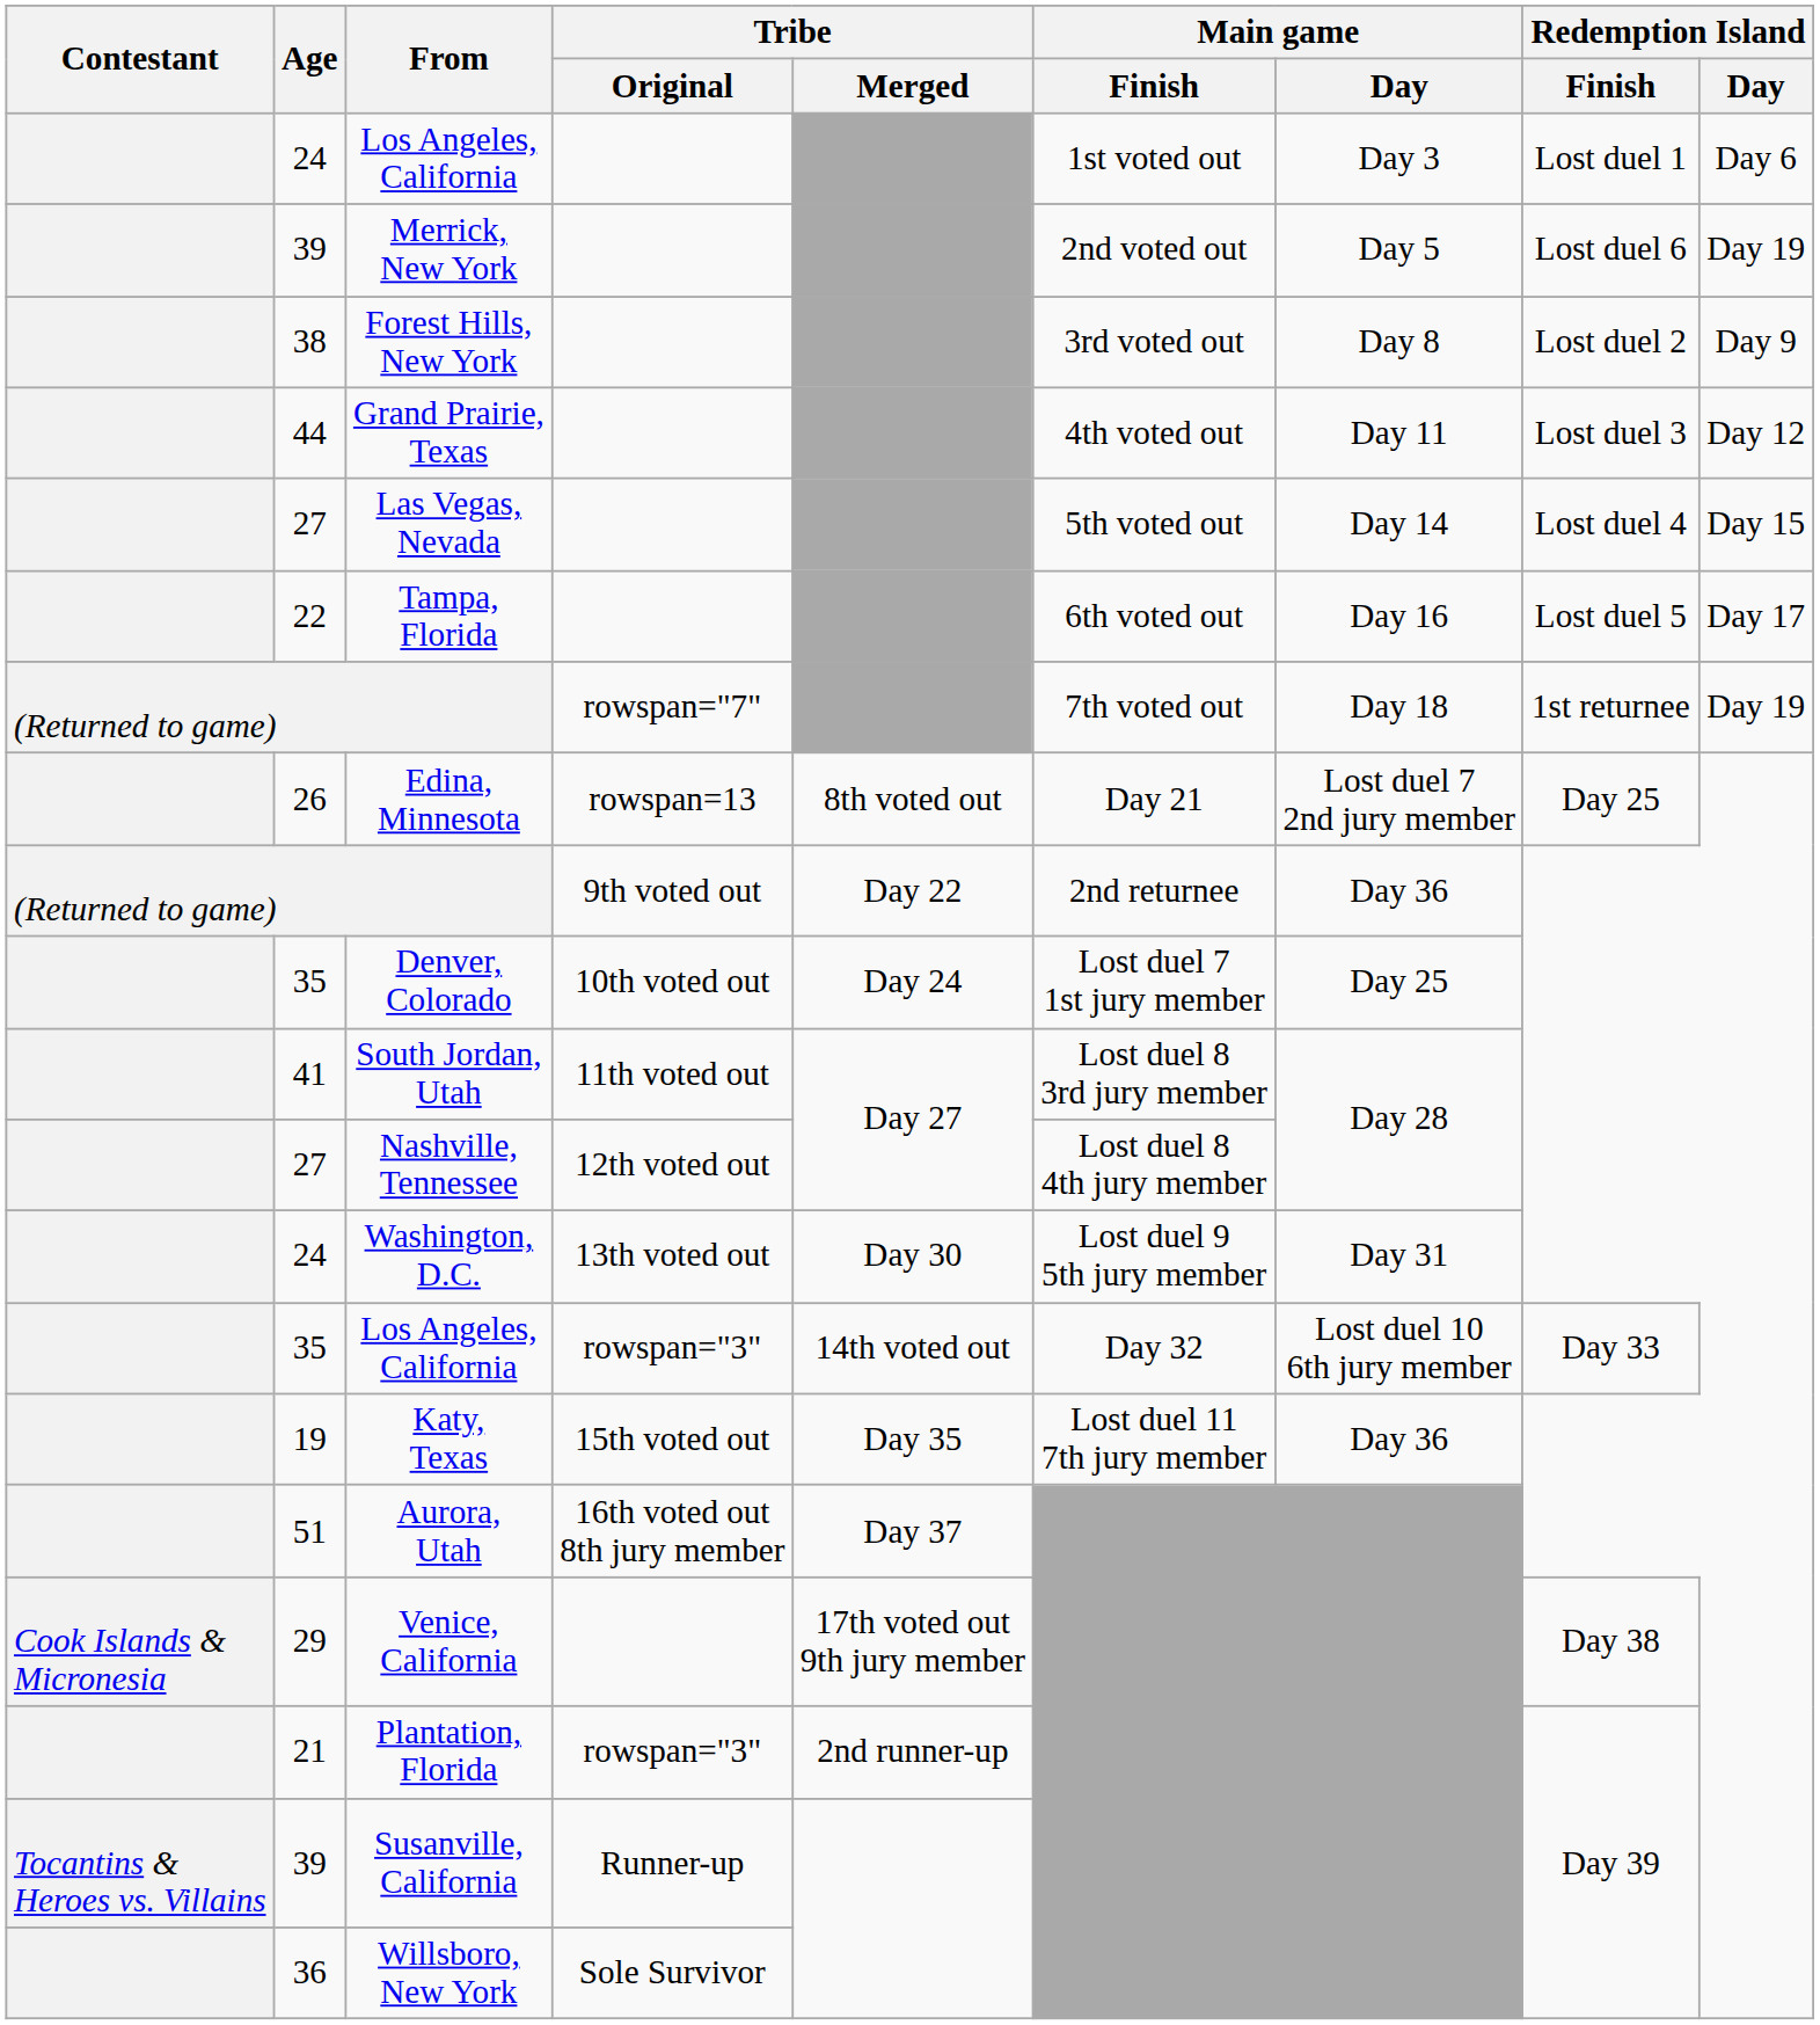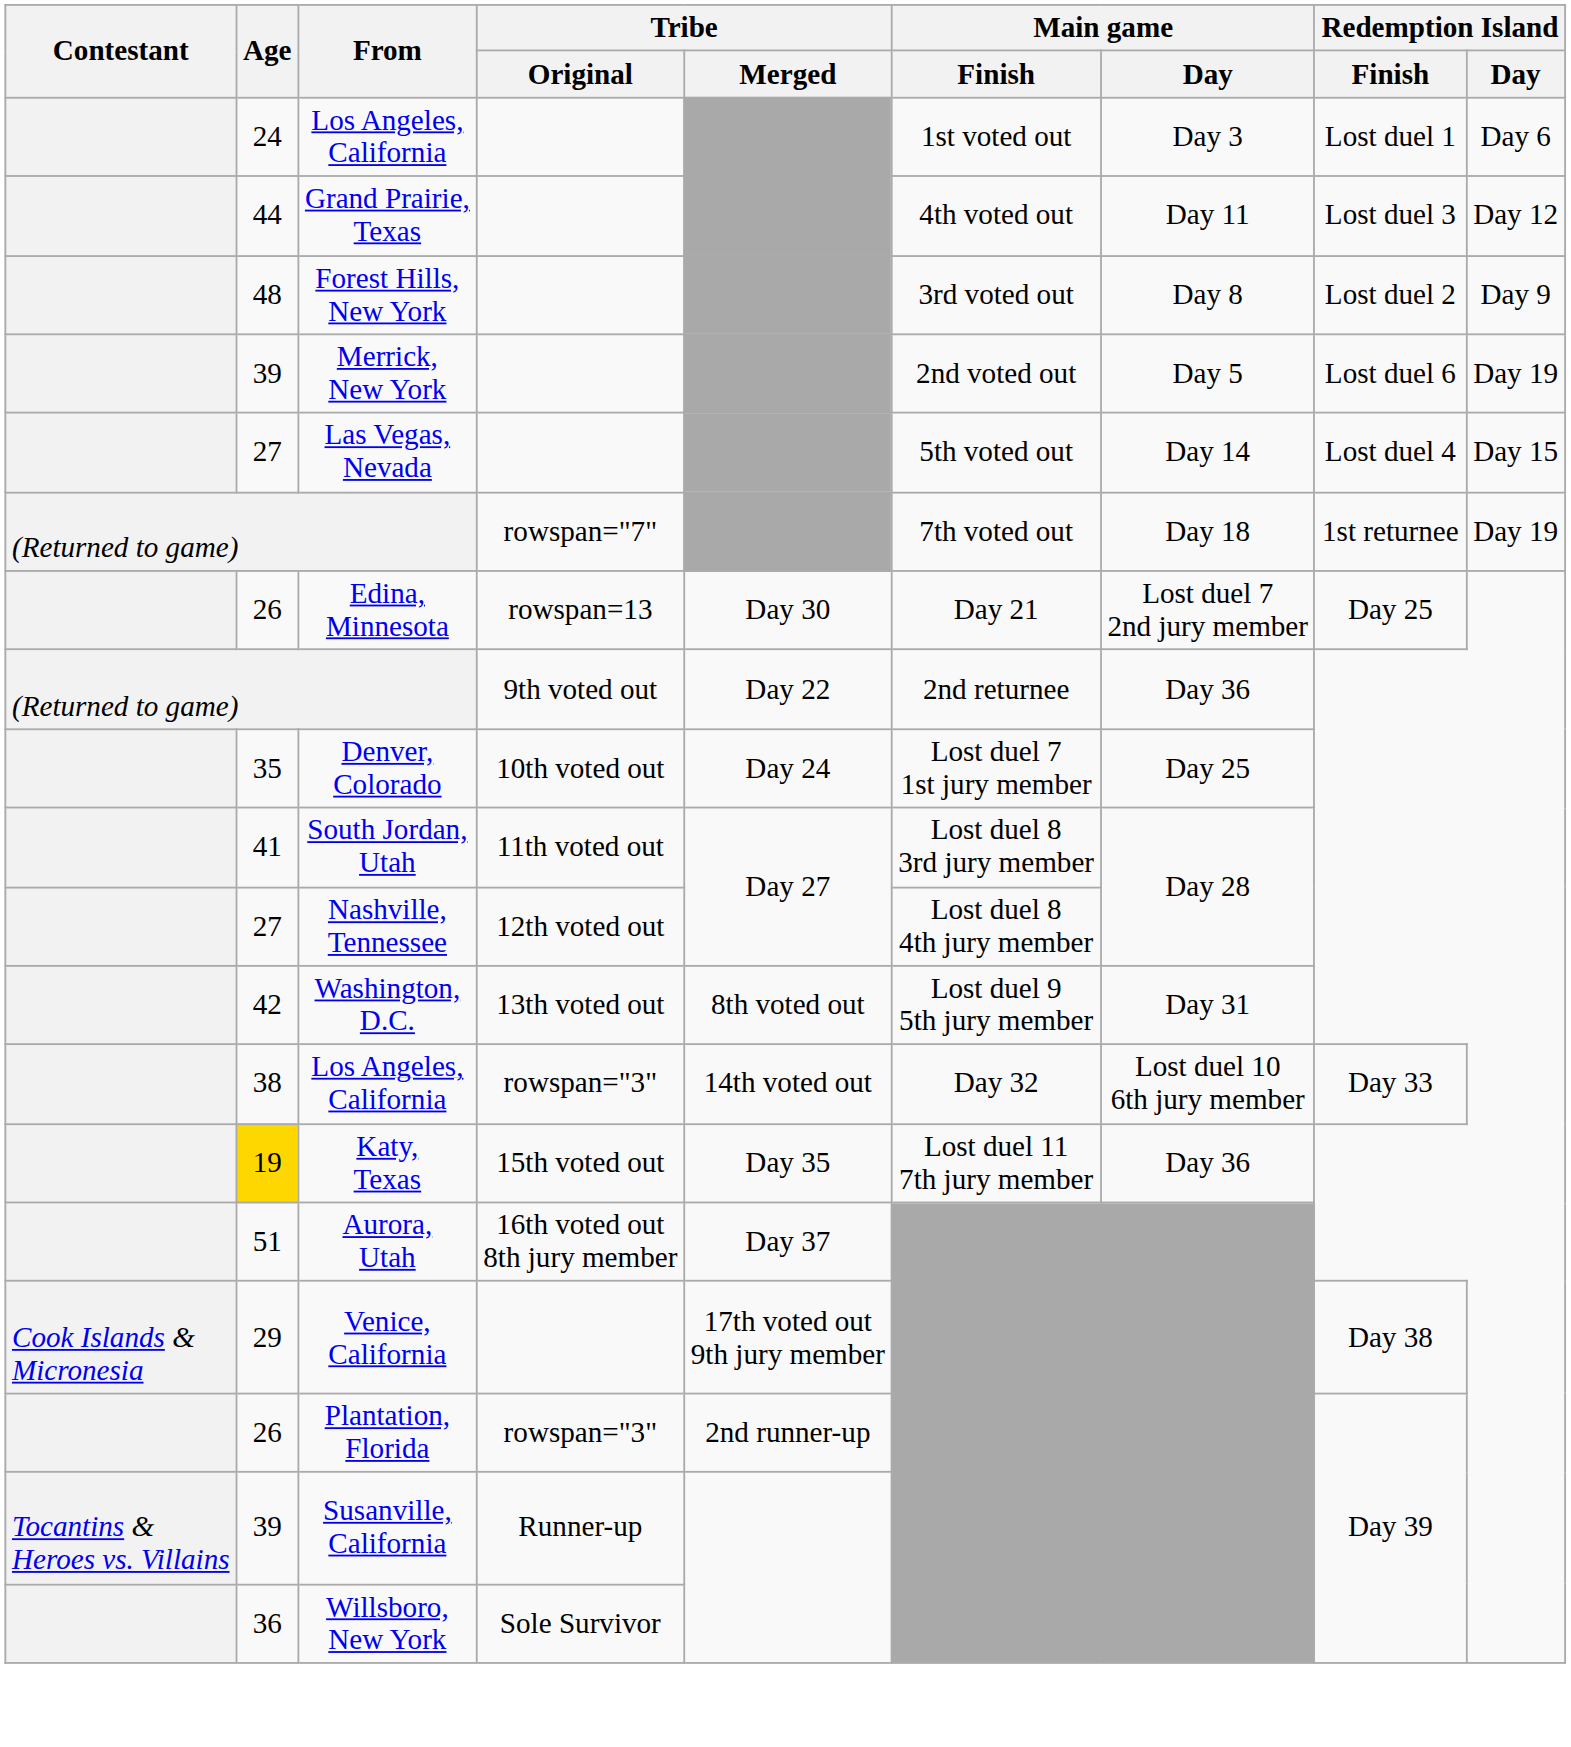rows swapped: Merrick, New York <-> Grand Prairie, Texas
Forest Hills, New York | Age: 38 -> 48
- row: 22 | Tampa, Florida | 6th voted out | Day 16 | Lost duel 5 | Day 17
Edina, Minnesota | Tribe / Merged: 8th voted out -> Day 30
Washington, D.C. | Age: 24 -> 42
Washington, D.C. | Tribe / Merged: Day 30 -> 8th voted out
Los Angeles, California / rowspan="3" | Age: 35 -> 38
Katy, Texas | Age: no background -> gold background
Plantation, Florida | Age: 21 -> 26
